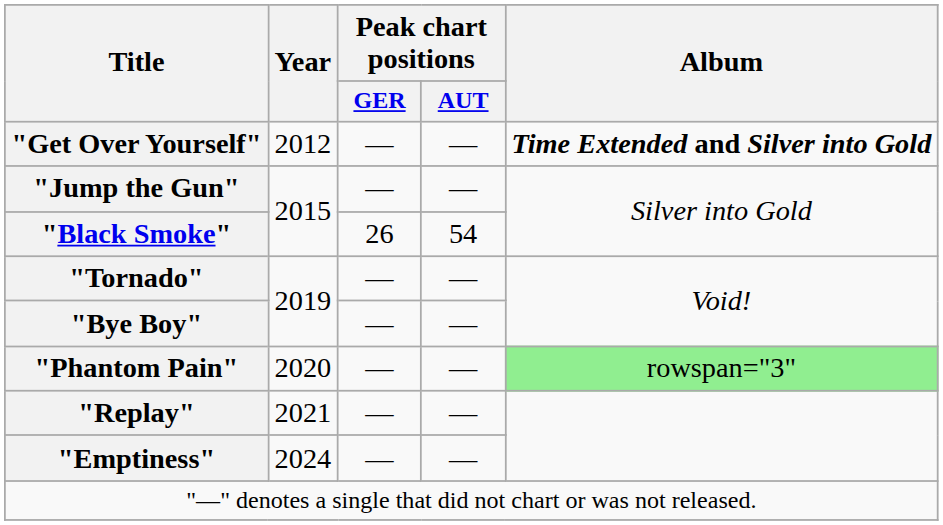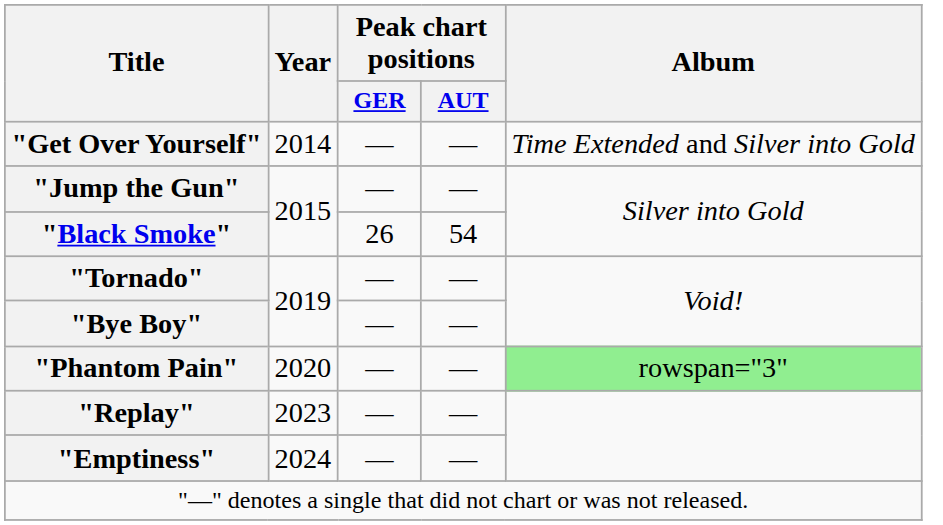"Get Over Yourself" | Year: 2012 -> 2014
"Get Over Yourself" | Album: bold -> normal
"Replay" | Year: 2021 -> 2023
